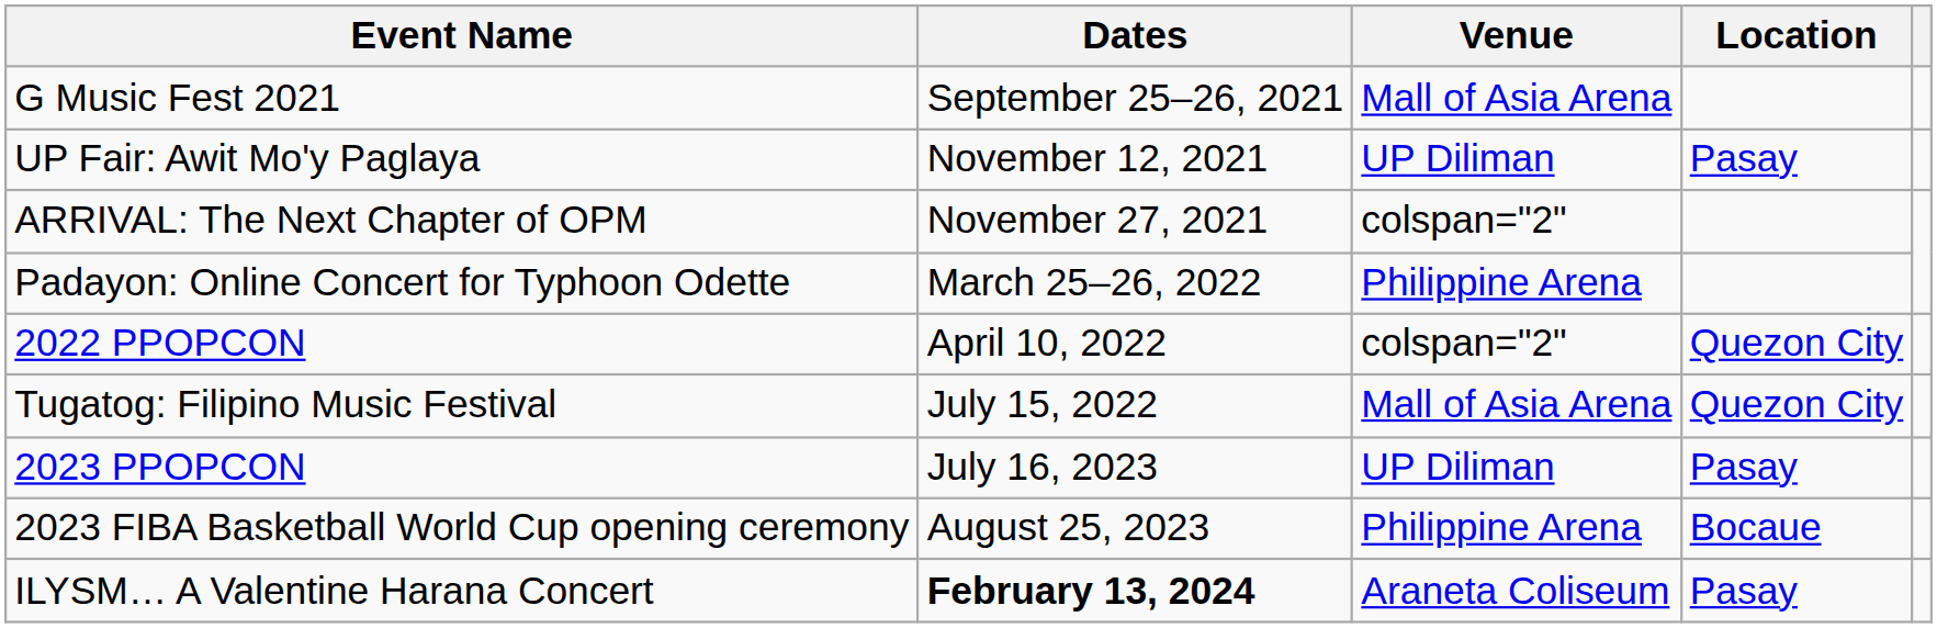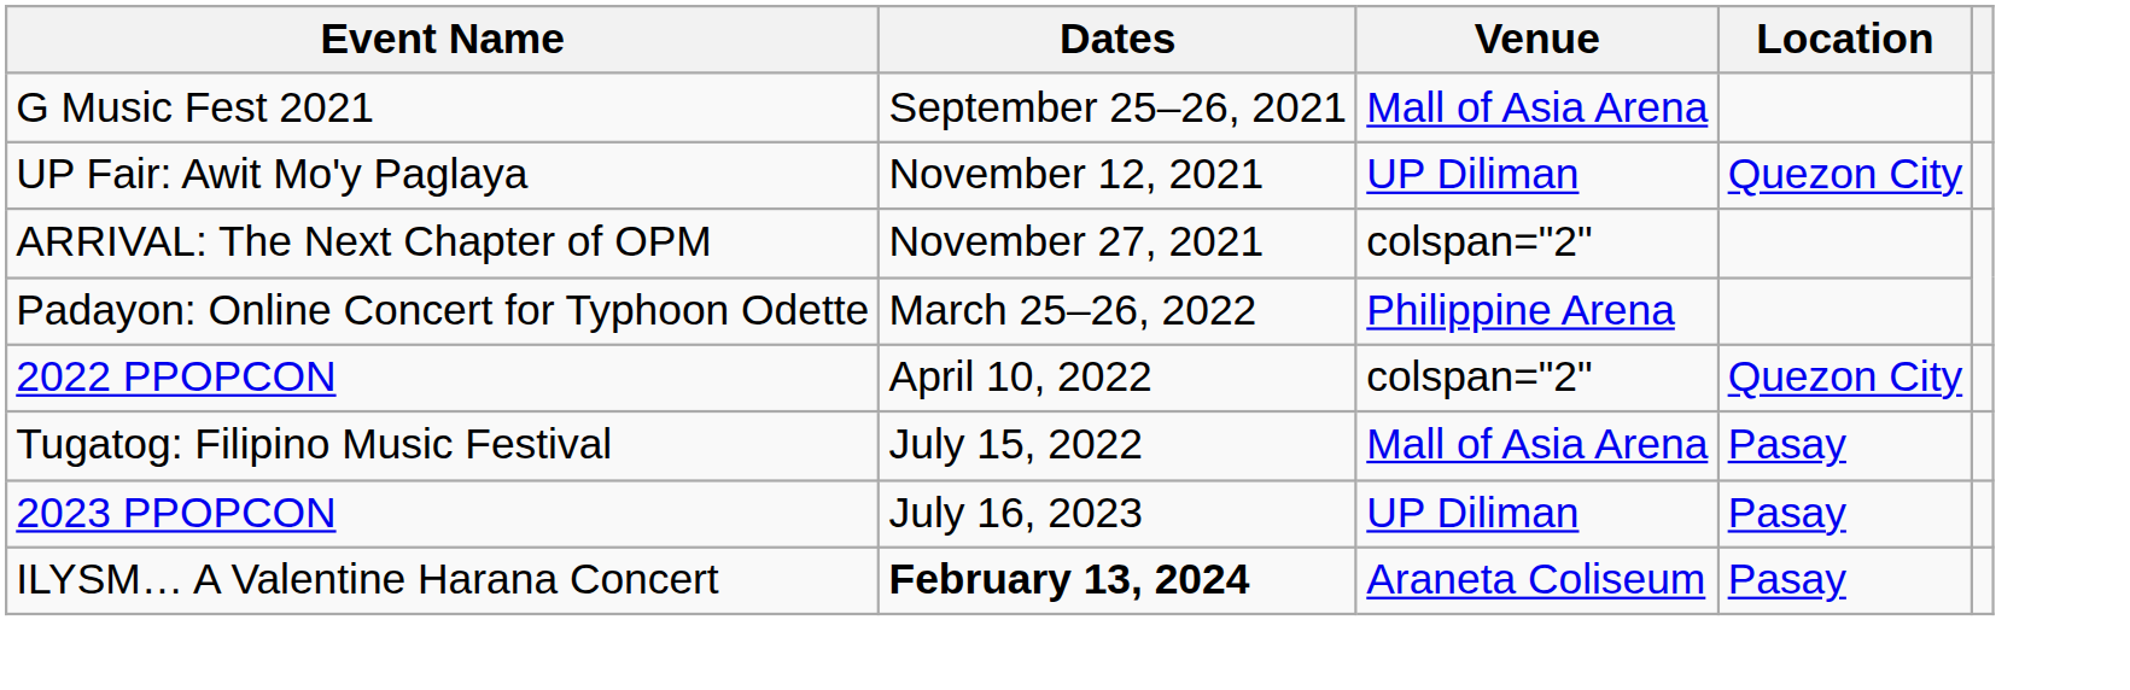UP Fair: Awit Mo'y Paglaya | Location: Pasay -> Quezon City
Tugatog: Filipino Music Festival | Location: Quezon City -> Pasay
- row: 2023 FIBA Basketball World Cup opening ceremony | August 25, 2023 | Philippine Arena | Bocaue
